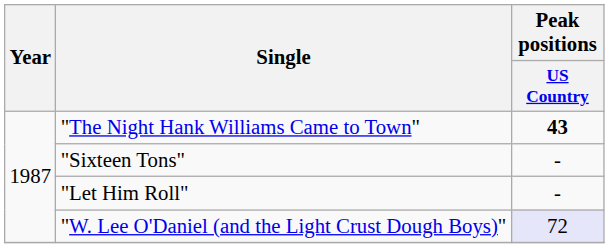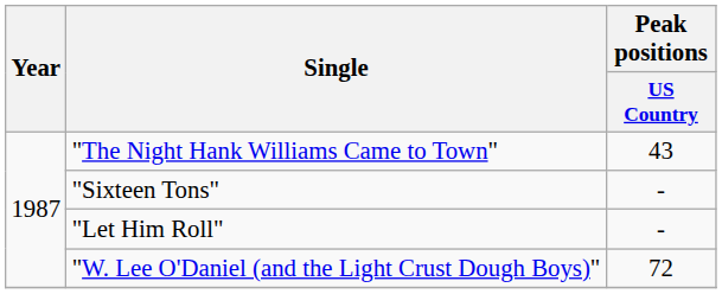"The Night Hank Williams Came to Town" | Peak positions / US Country: bold -> normal
"W. Lee O'Daniel (and the Light Crust Dough Boys)" | Peak positions / US Country: lavender background -> no background
